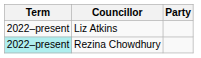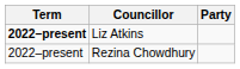Liz Atkins | Term: normal -> bold
Rezina Chowdhury | Term: paleturquoise background -> no background
